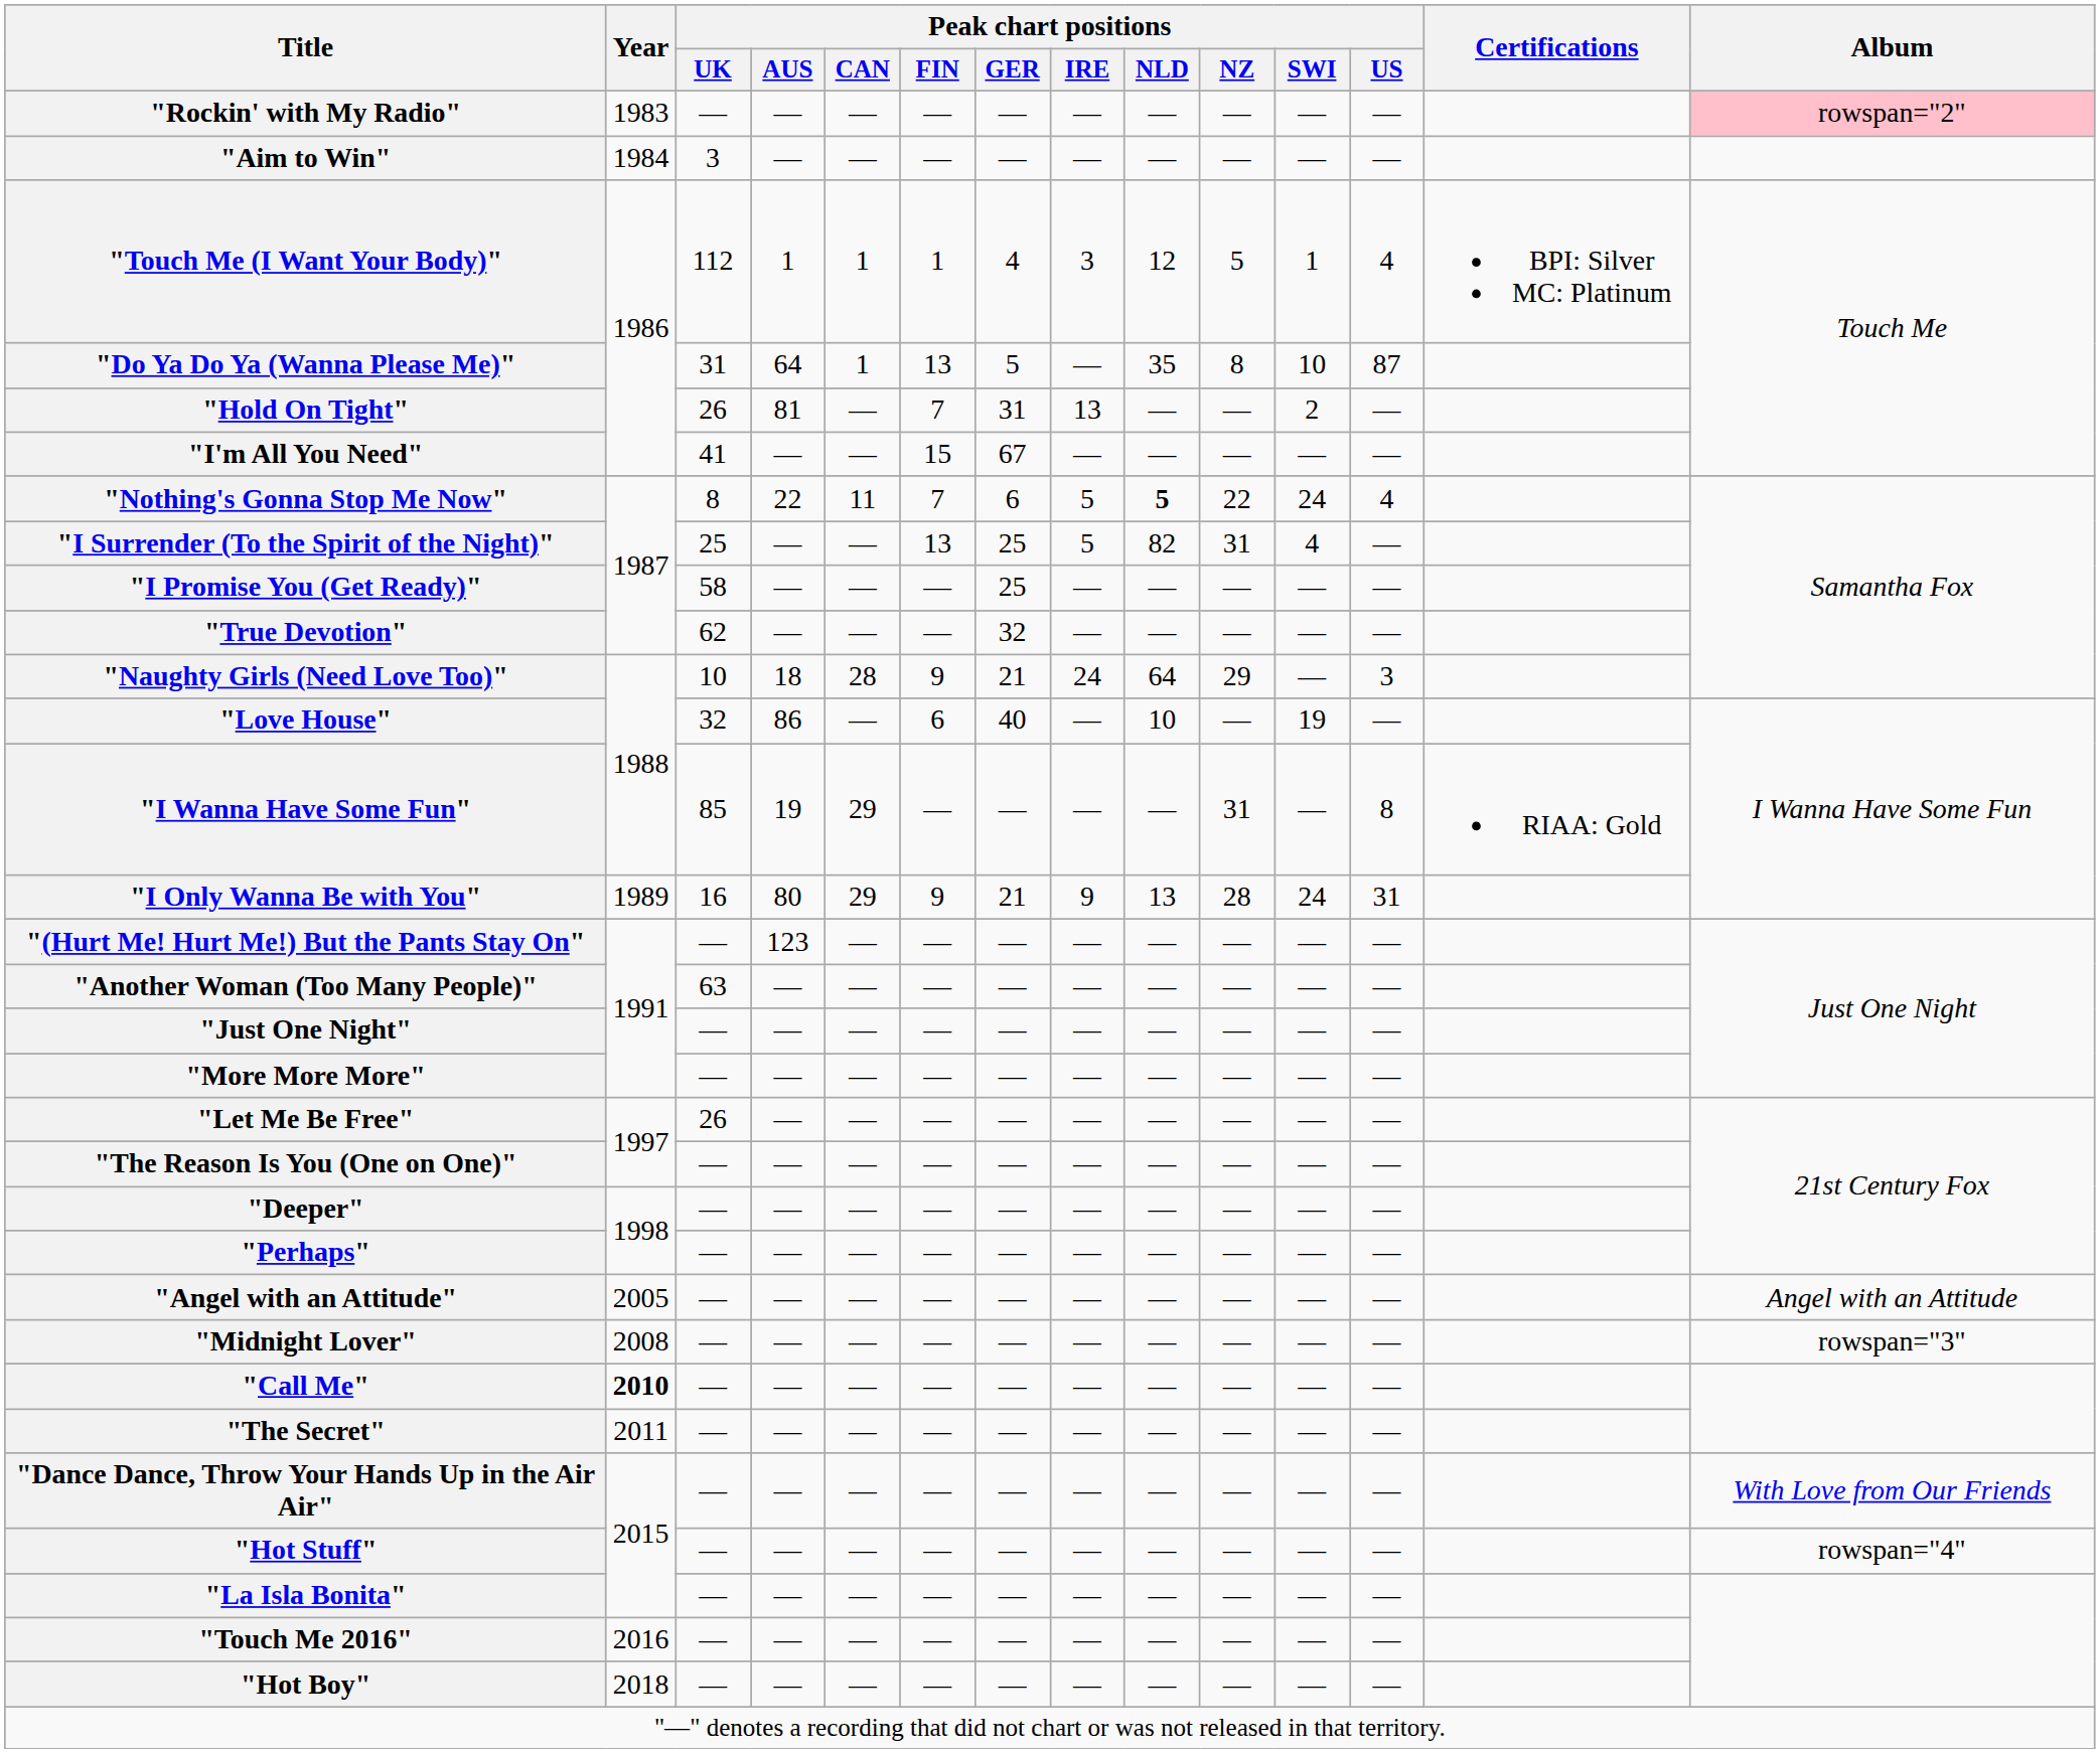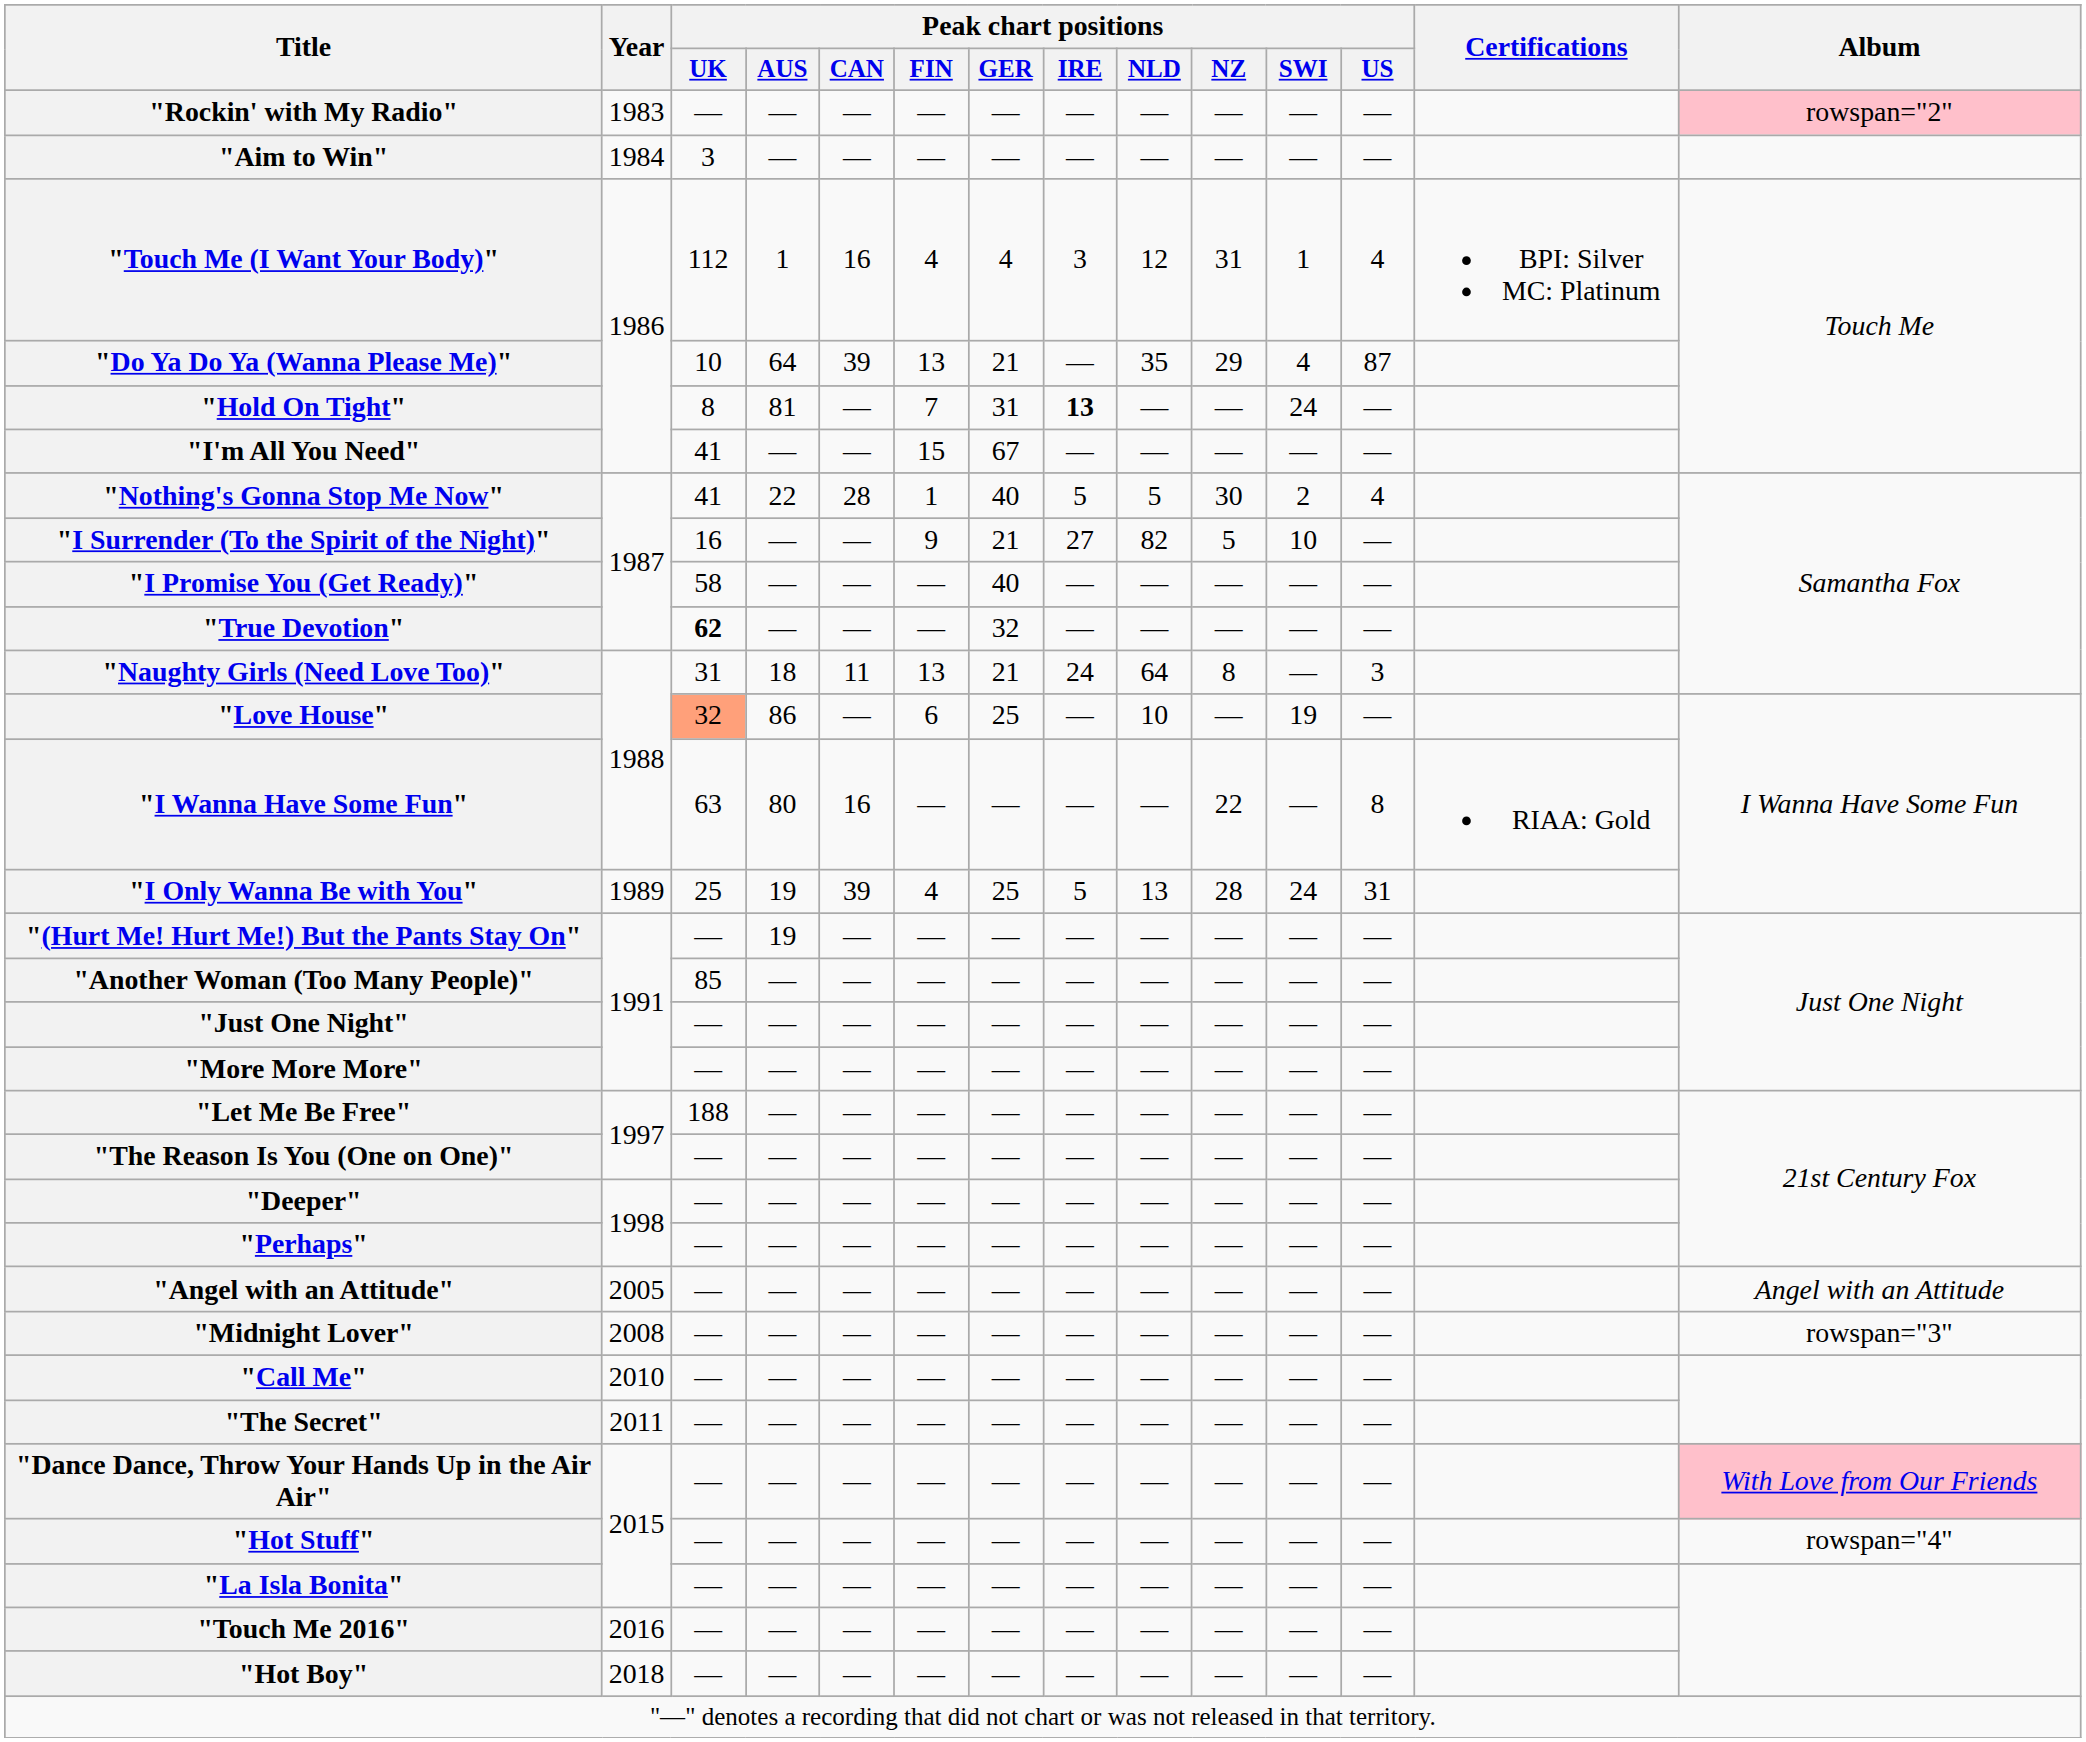"Touch Me (I Want Your Body)" | Peak chart positions / CAN: 1 -> 16
"Touch Me (I Want Your Body)" | Peak chart positions / FIN: 1 -> 4
"Touch Me (I Want Your Body)" | Peak chart positions / NZ: 5 -> 31
"Do Ya Do Ya (Wanna Please Me)" | Peak chart positions / UK: 31 -> 10
"Do Ya Do Ya (Wanna Please Me)" | Peak chart positions / CAN: 1 -> 39
"Do Ya Do Ya (Wanna Please Me)" | Peak chart positions / GER: 5 -> 21
"Do Ya Do Ya (Wanna Please Me)" | Peak chart positions / NZ: 8 -> 29
"Do Ya Do Ya (Wanna Please Me)" | Peak chart positions / SWI: 10 -> 4
"Hold On Tight" | Peak chart positions / UK: 26 -> 8
"Hold On Tight" | Peak chart positions / IRE: normal -> bold
"Hold On Tight" | Peak chart positions / SWI: 2 -> 24
"Nothing's Gonna Stop Me Now" | Peak chart positions / UK: 8 -> 41
"Nothing's Gonna Stop Me Now" | Peak chart positions / CAN: 11 -> 28
"Nothing's Gonna Stop Me Now" | Peak chart positions / FIN: 7 -> 1
"Nothing's Gonna Stop Me Now" | Peak chart positions / GER: 6 -> 40
"Nothing's Gonna Stop Me Now" | Peak chart positions / NLD: bold -> normal
"Nothing's Gonna Stop Me Now" | Peak chart positions / NZ: 22 -> 30
"Nothing's Gonna Stop Me Now" | Peak chart positions / SWI: 24 -> 2
"I Surrender (To the Spirit of the Night)" | Peak chart positions / UK: 25 -> 16
"I Surrender (To the Spirit of the Night)" | Peak chart positions / FIN: 13 -> 9
"I Surrender (To the Spirit of the Night)" | Peak chart positions / GER: 25 -> 21
"I Surrender (To the Spirit of the Night)" | Peak chart positions / IRE: 5 -> 27
"I Surrender (To the Spirit of the Night)" | Peak chart positions / NZ: 31 -> 5
"I Surrender (To the Spirit of the Night)" | Peak chart positions / SWI: 4 -> 10
"I Promise You (Get Ready)" | Peak chart positions / GER: 25 -> 40
"True Devotion" | Peak chart positions / UK: normal -> bold
"Naughty Girls (Need Love Too)" | Peak chart positions / UK: 10 -> 31
"Naughty Girls (Need Love Too)" | Peak chart positions / CAN: 28 -> 11
"Naughty Girls (Need Love Too)" | Peak chart positions / FIN: 9 -> 13
"Naughty Girls (Need Love Too)" | Peak chart positions / NZ: 29 -> 8
"Love House" | Peak chart positions / UK: no background -> lightsalmon background
"Love House" | Peak chart positions / GER: 40 -> 25
"I Wanna Have Some Fun" | Peak chart positions / UK: 85 -> 63
"I Wanna Have Some Fun" | Peak chart positions / AUS: 19 -> 80
"I Wanna Have Some Fun" | Peak chart positions / CAN: 29 -> 16
"I Wanna Have Some Fun" | Peak chart positions / NZ: 31 -> 22
"I Only Wanna Be with You" | Peak chart positions / UK: 16 -> 25
"I Only Wanna Be with You" | Peak chart positions / AUS: 80 -> 19
"I Only Wanna Be with You" | Peak chart positions / CAN: 29 -> 39
"I Only Wanna Be with You" | Peak chart positions / FIN: 9 -> 4
"I Only Wanna Be with You" | Peak chart positions / GER: 21 -> 25
"I Only Wanna Be with You" | Peak chart positions / IRE: 9 -> 5
"(Hurt Me! Hurt Me!) But the Pants Stay On" | Peak chart positions / AUS: 123 -> 19
"Another Woman (Too Many People)" | Peak chart positions / UK: 63 -> 85
"Let Me Be Free" | Peak chart positions / UK: 26 -> 188
"Call Me" | Year: bold -> normal
"Dance Dance, Throw Your Hands Up in the Air Air" | Album: no background -> pink background
